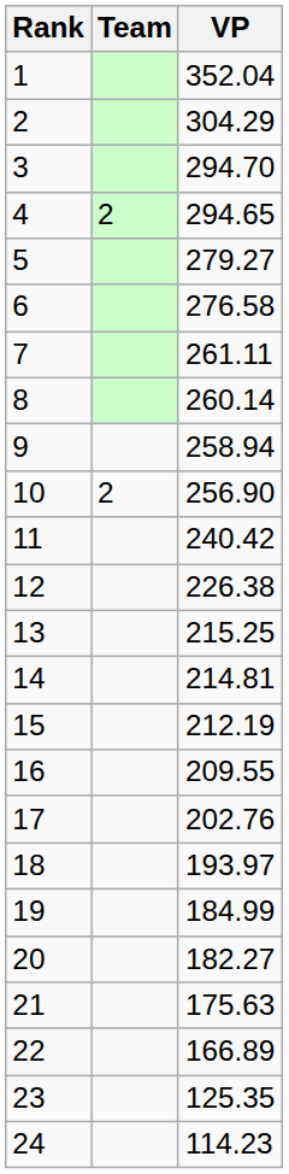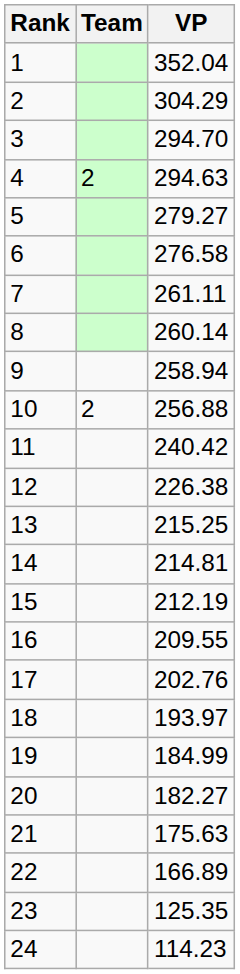4 | VP: 294.65 -> 294.63
10 | VP: 256.90 -> 256.88
